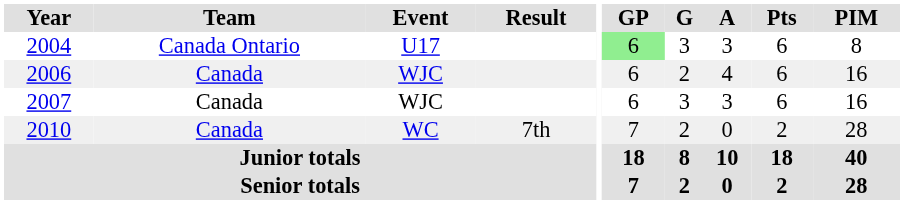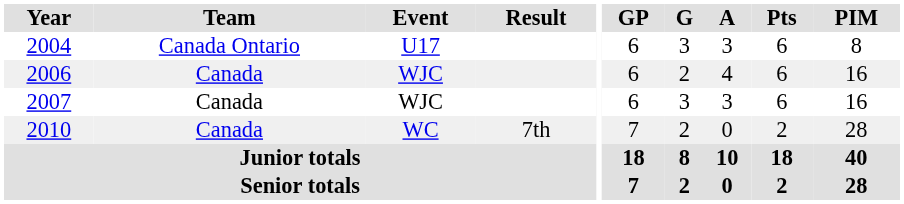2004 | GP: lightgreen background -> no background
